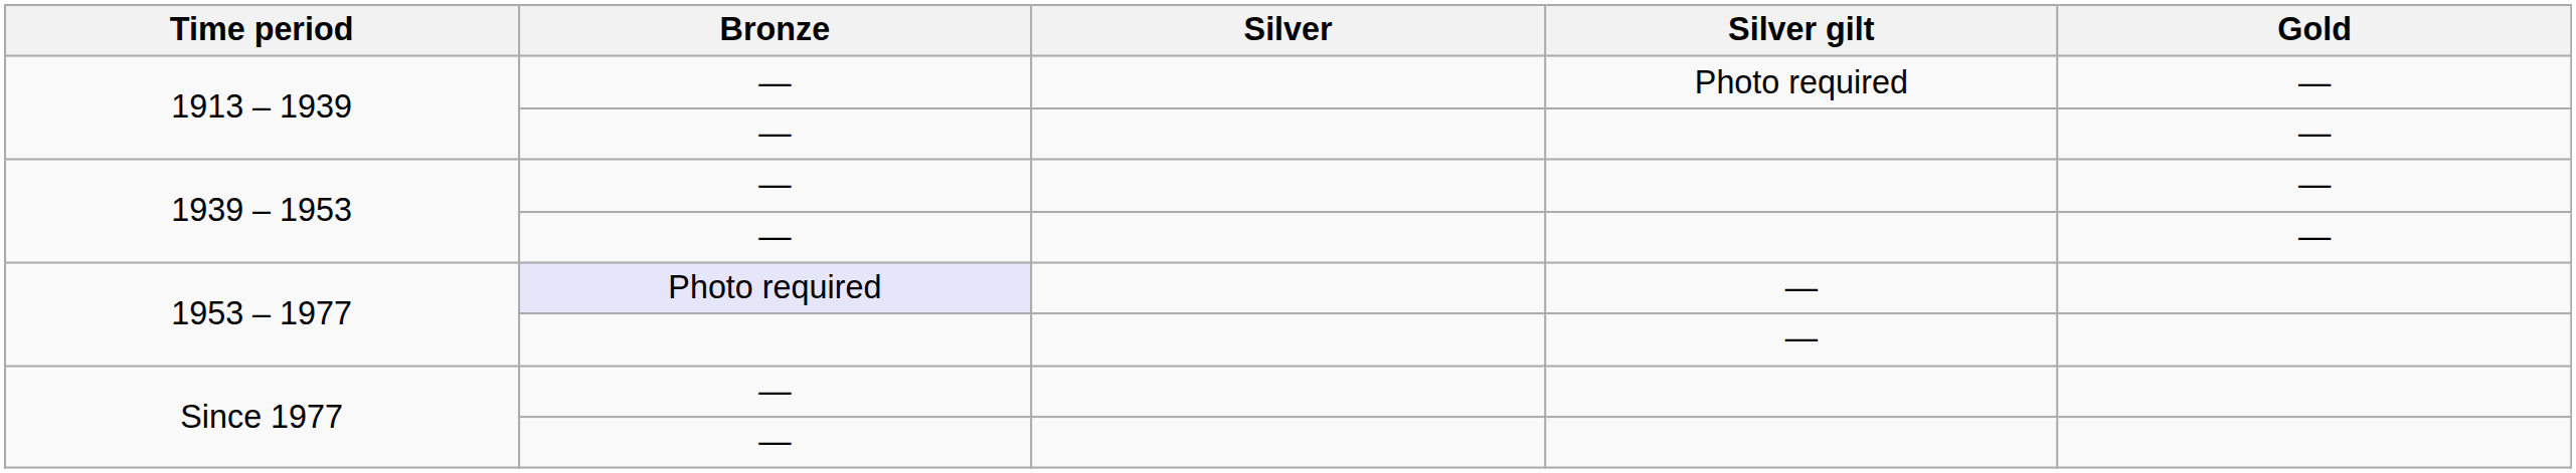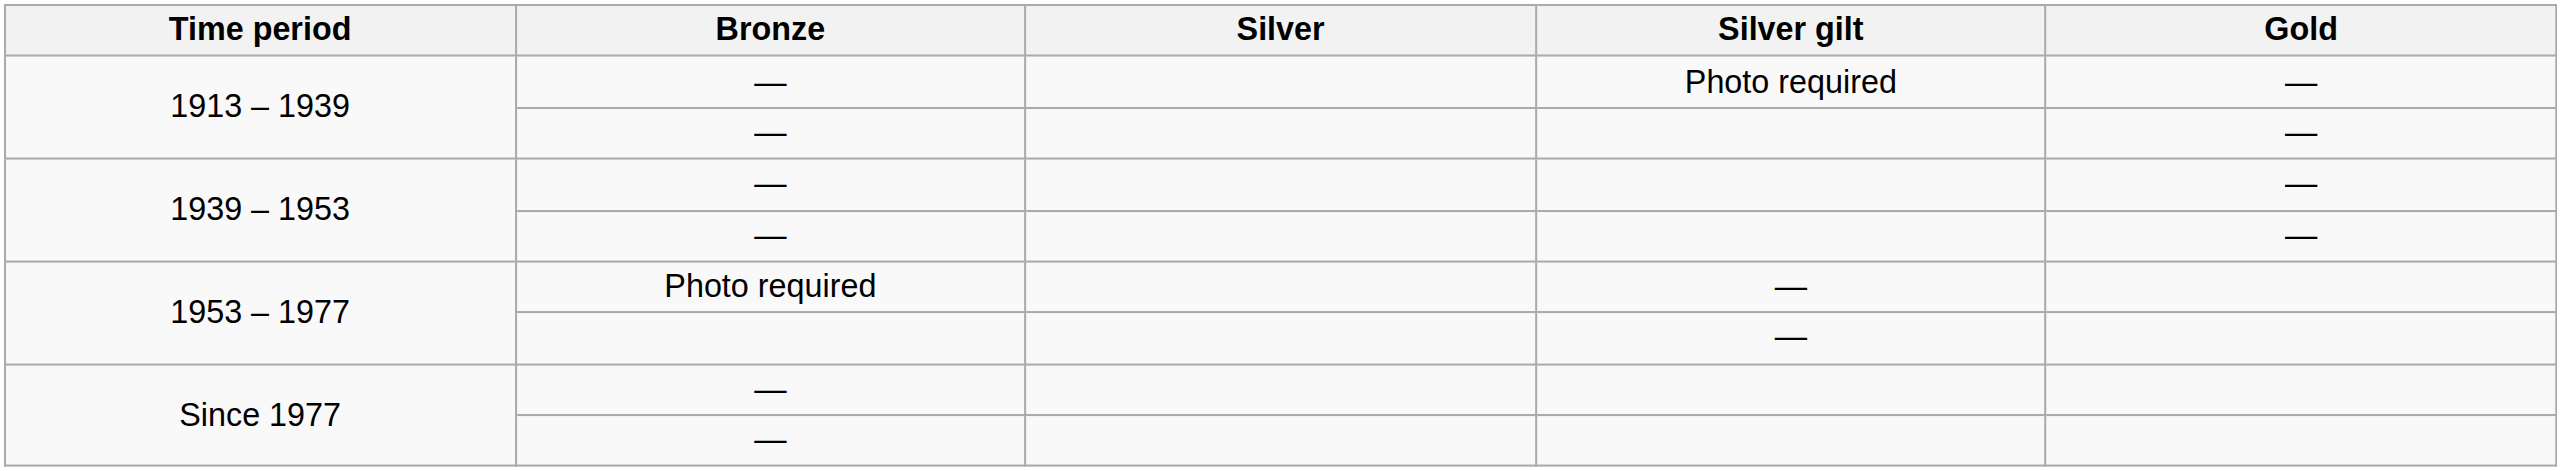1953 – 1977 / Photo required | Bronze: lavender background -> no background
